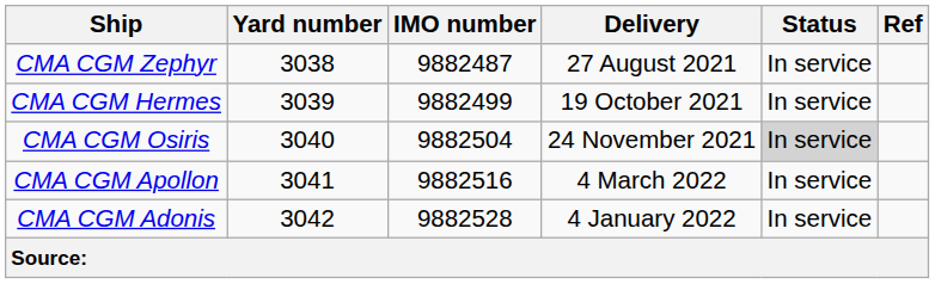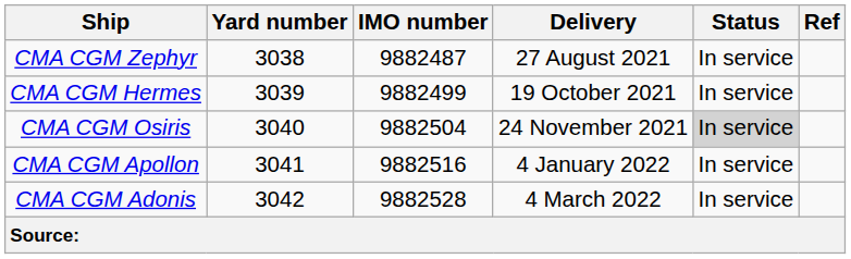CMA CGM Apollon | Delivery: 4 March 2022 -> 4 January 2022
CMA CGM Adonis | Delivery: 4 January 2022 -> 4 March 2022
